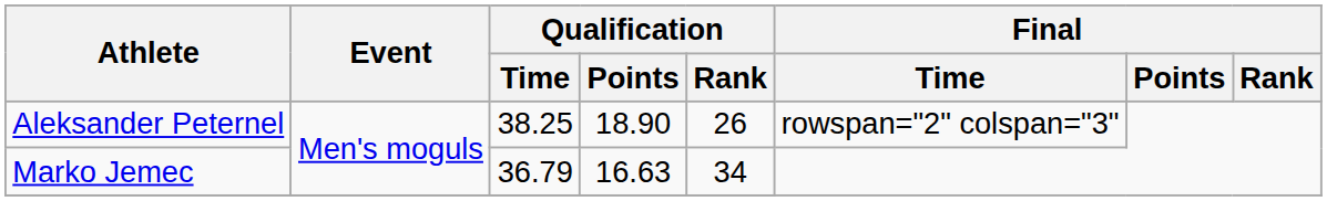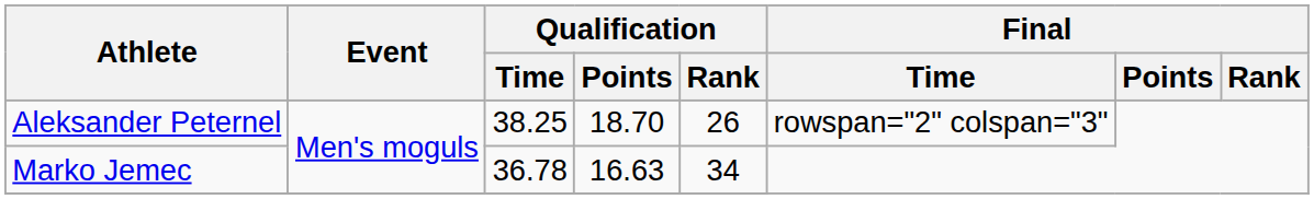Aleksander Peternel | Qualification / Points: 18.90 -> 18.70
Marko Jemec | Qualification / Time: 36.79 -> 36.78
